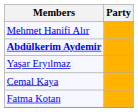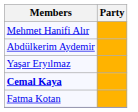Abdülkerim Aydemir | Members: bold -> normal
Cemal Kaya | Members: normal -> bold
